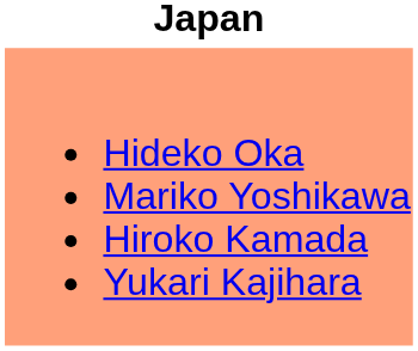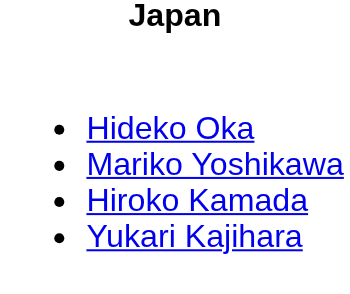row 2 | column 1: lightsalmon background -> no background
